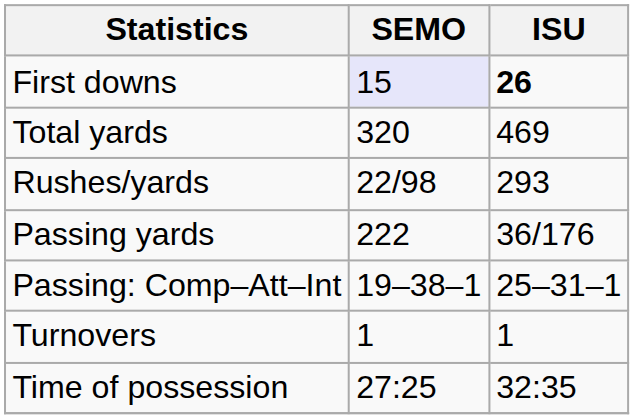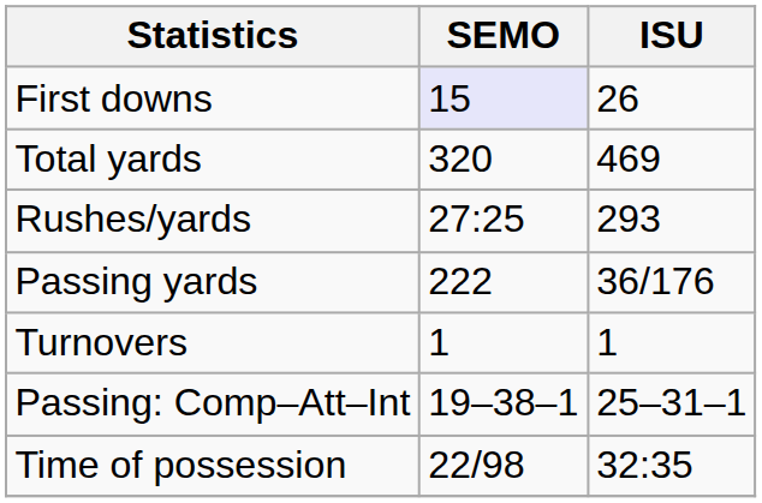First downs | ISU: bold -> normal
Rushes/yards | SEMO: 22/98 -> 27:25
rows swapped: Passing: Comp–Att–Int <-> Turnovers
Time of possession | SEMO: 27:25 -> 22/98
